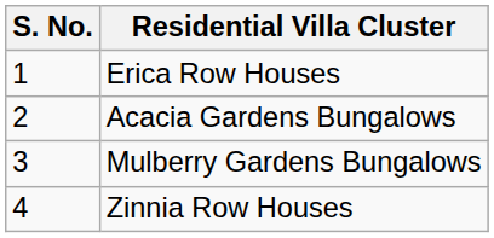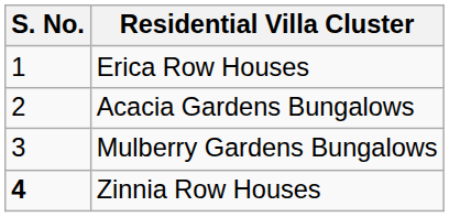Zinnia Row Houses | S. No.: normal -> bold
